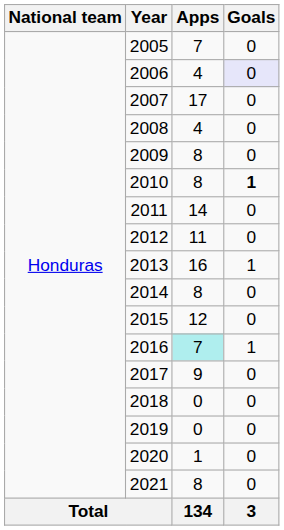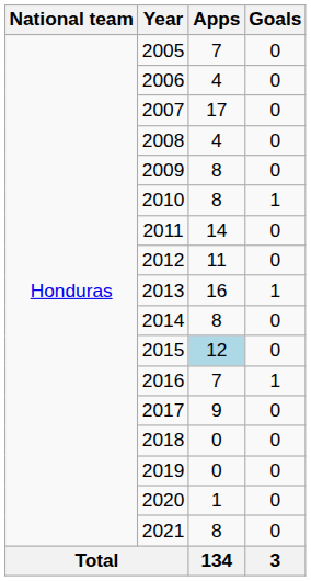2006 | Goals: lavender background -> no background
2010 | Goals: bold -> normal
2015 | Apps: no background -> lightblue background
2016 | Apps: paleturquoise background -> no background
